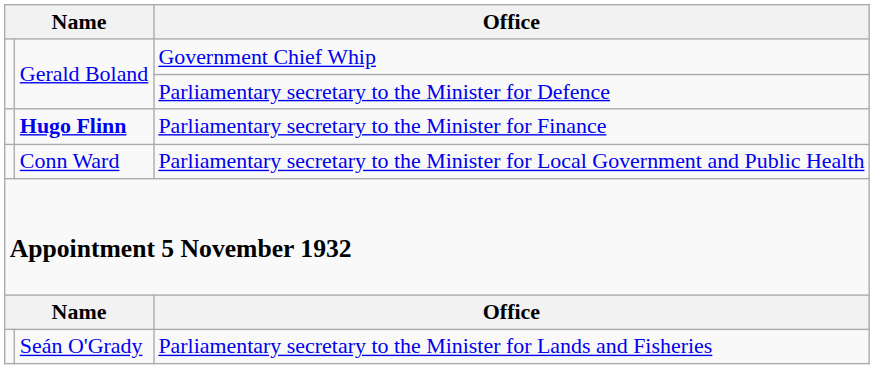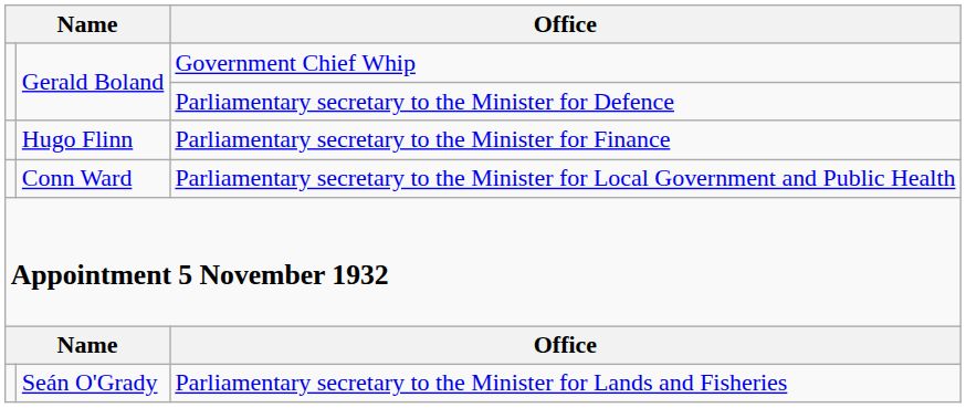Parliamentary secretary to the Minister for Finance | column 2: bold -> normal
